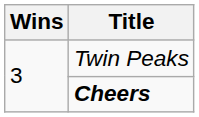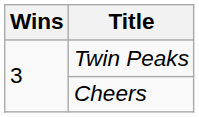Cheers | Title: bold -> normal
